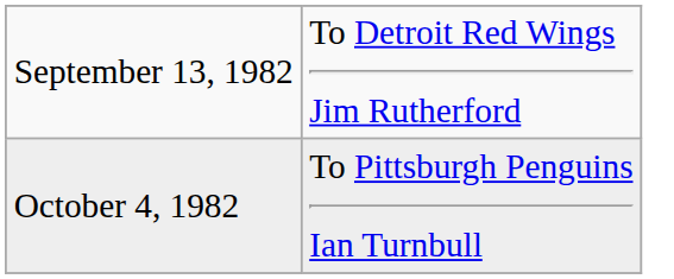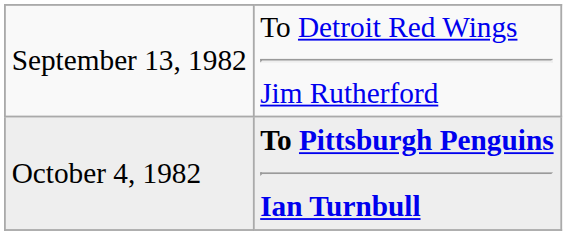October 4, 1982 | column 2: normal -> bold
